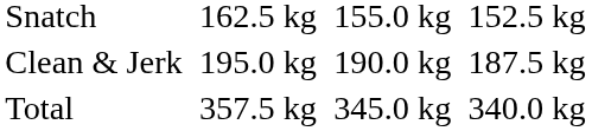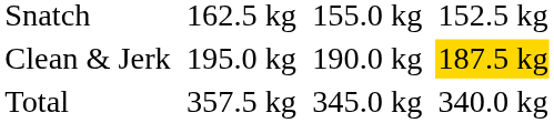Clean & Jerk | column 4: no background -> gold background
